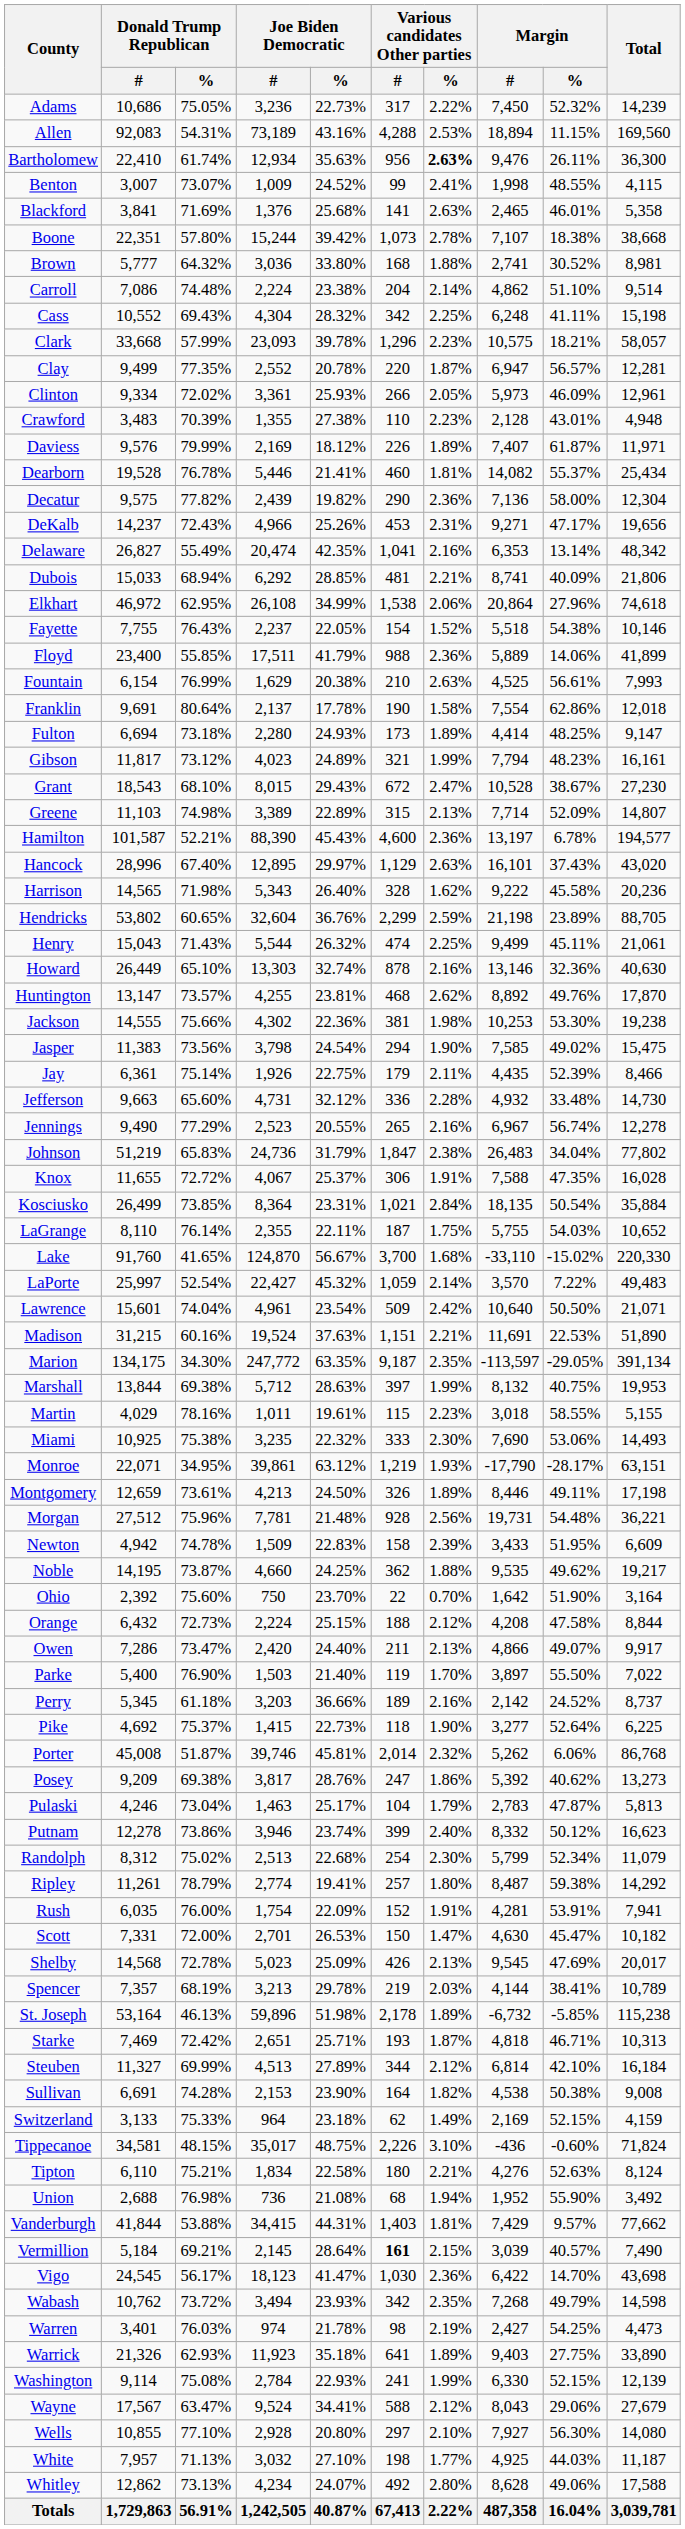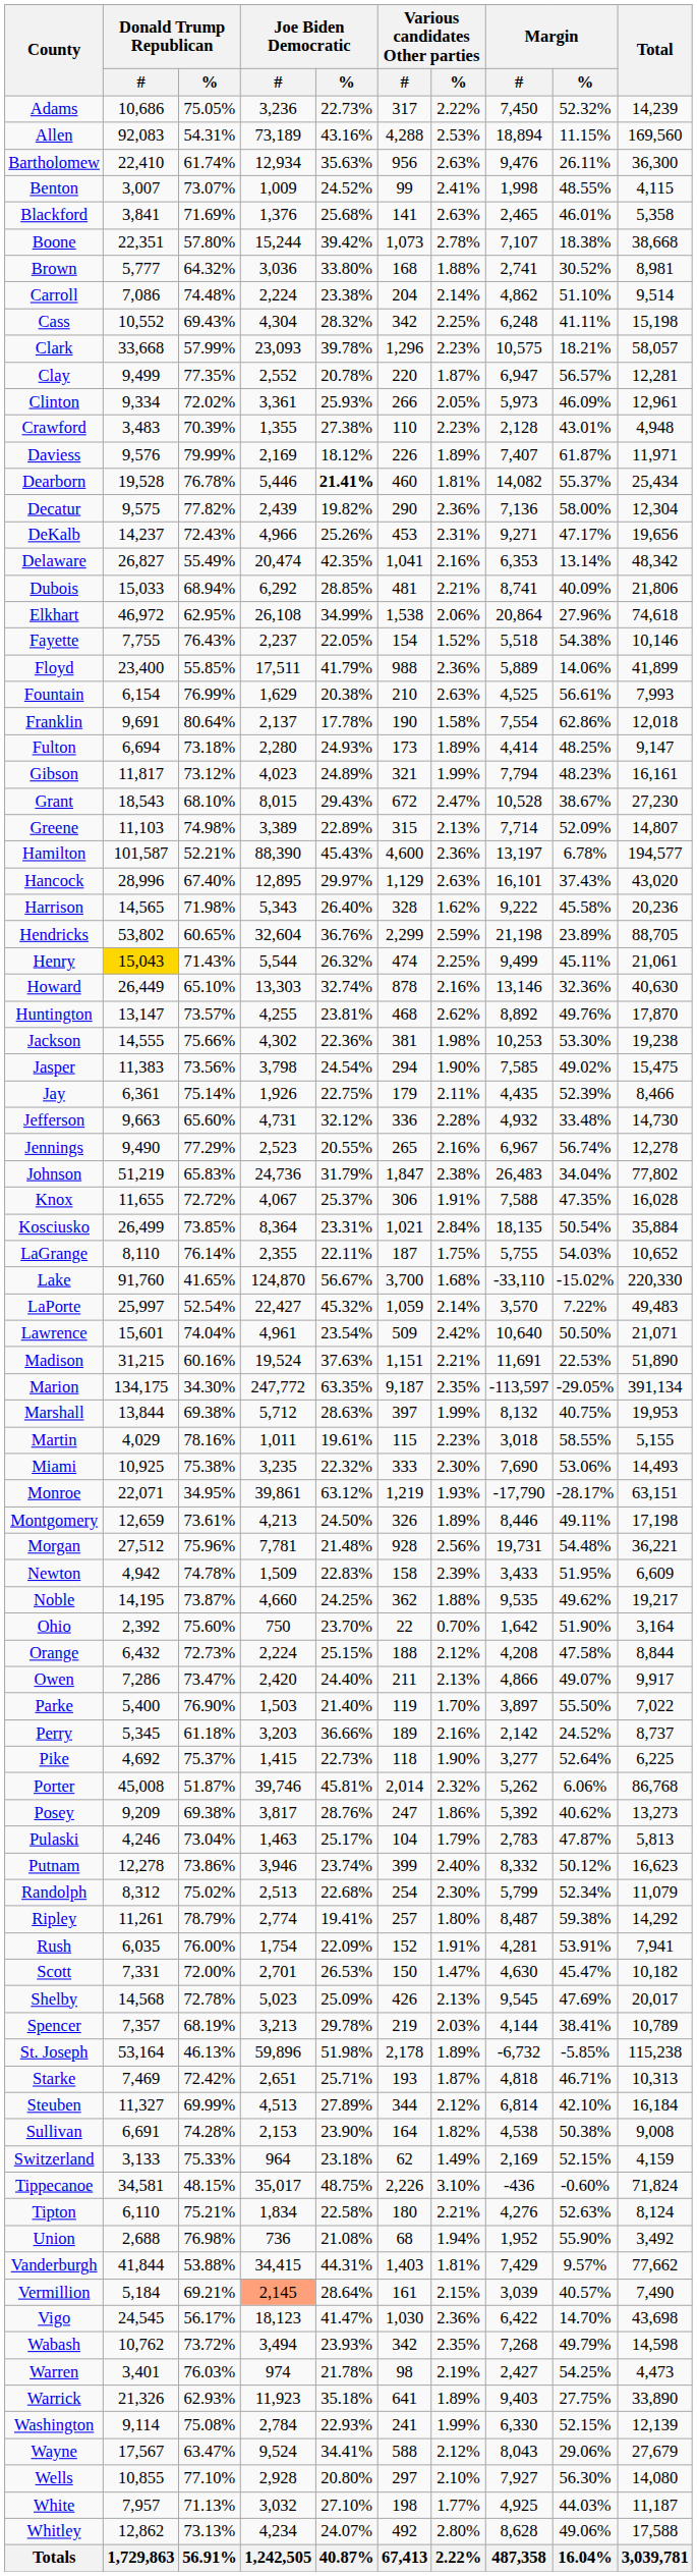Bartholomew | Various candidates Other parties / %: bold -> normal
Dearborn | Joe Biden Democratic / %: normal -> bold
Henry | Donald Trump Republican / #: no background -> gold background
Vermillion | Joe Biden Democratic / #: no background -> lightsalmon background
Vermillion | Various candidates Other parties / #: bold -> normal
